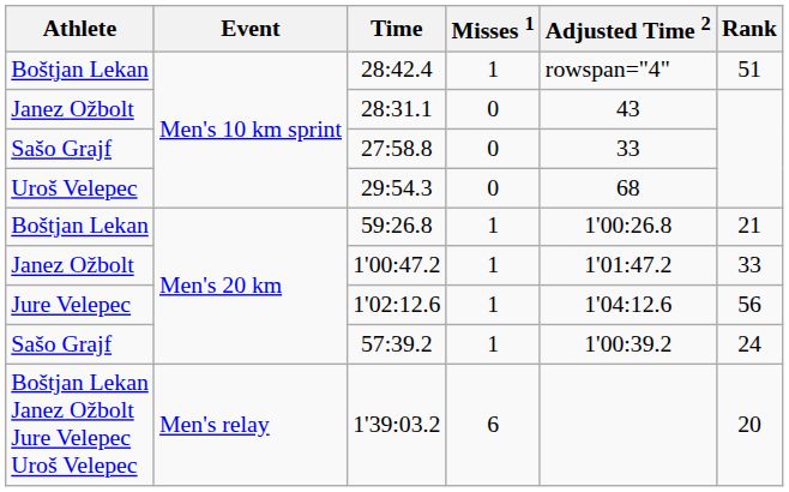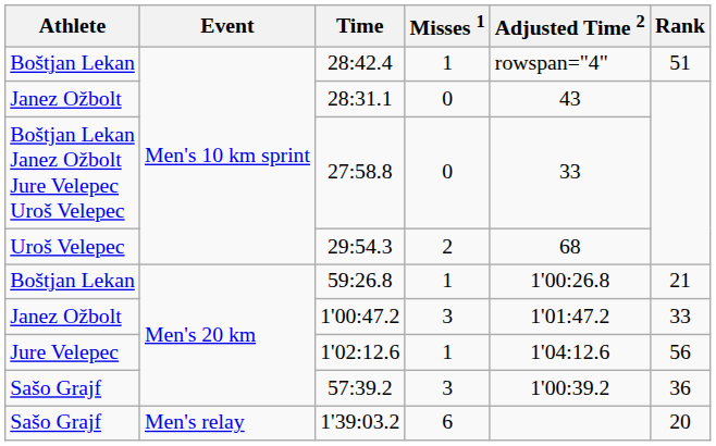27:58.8 | Athlete: Sašo Grajf -> Boštjan Lekan Janez Ožbolt Jure Velepec Uroš Velepec
29:54.3 | Misses 1: 0 -> 2
1'00:47.2 | Misses 1: 1 -> 3
57:39.2 | Misses 1: 1 -> 3
57:39.2 | Rank: 24 -> 36
1'39:03.2 | Athlete: Boštjan Lekan Janez Ožbolt Jure Velepec Uroš Velepec -> Sašo Grajf
